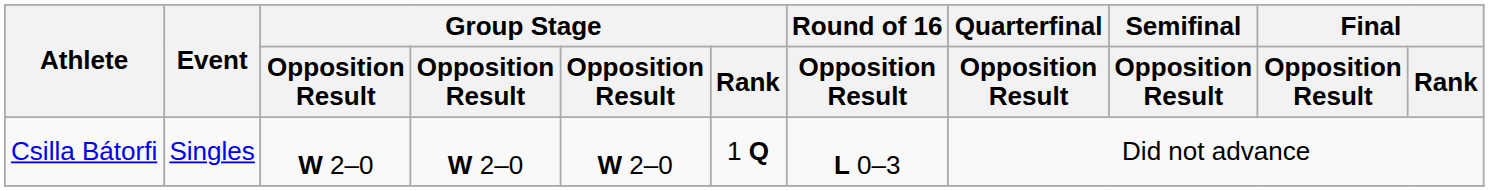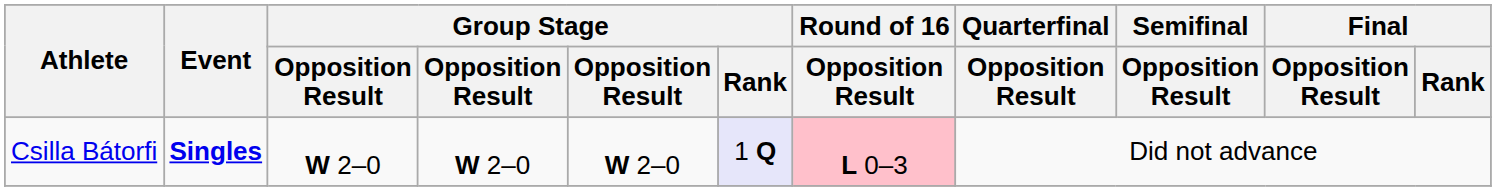Csilla Bátorfi | Event: normal -> bold
Csilla Bátorfi | Group Stage / Rank: no background -> lavender background
Csilla Bátorfi | Round of 16 / Opposition Result: no background -> pink background
